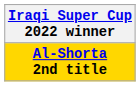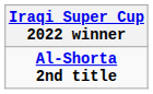row 2 | column 1: gold background -> no background
